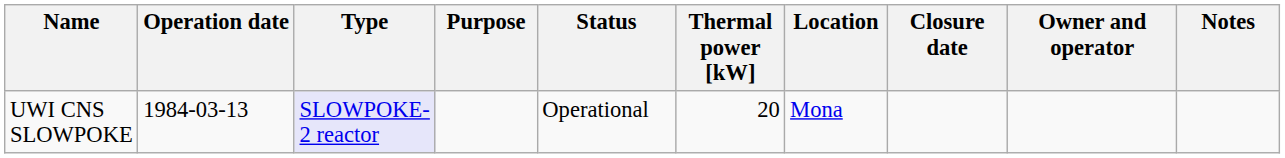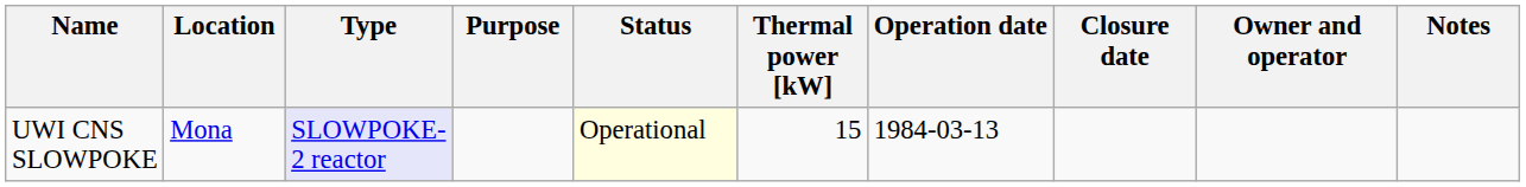columns swapped: Location <-> Operation date
UWI CNS SLOWPOKE | Status: no background -> lightyellow background
UWI CNS SLOWPOKE | Thermal power [kW]: 20 -> 15
